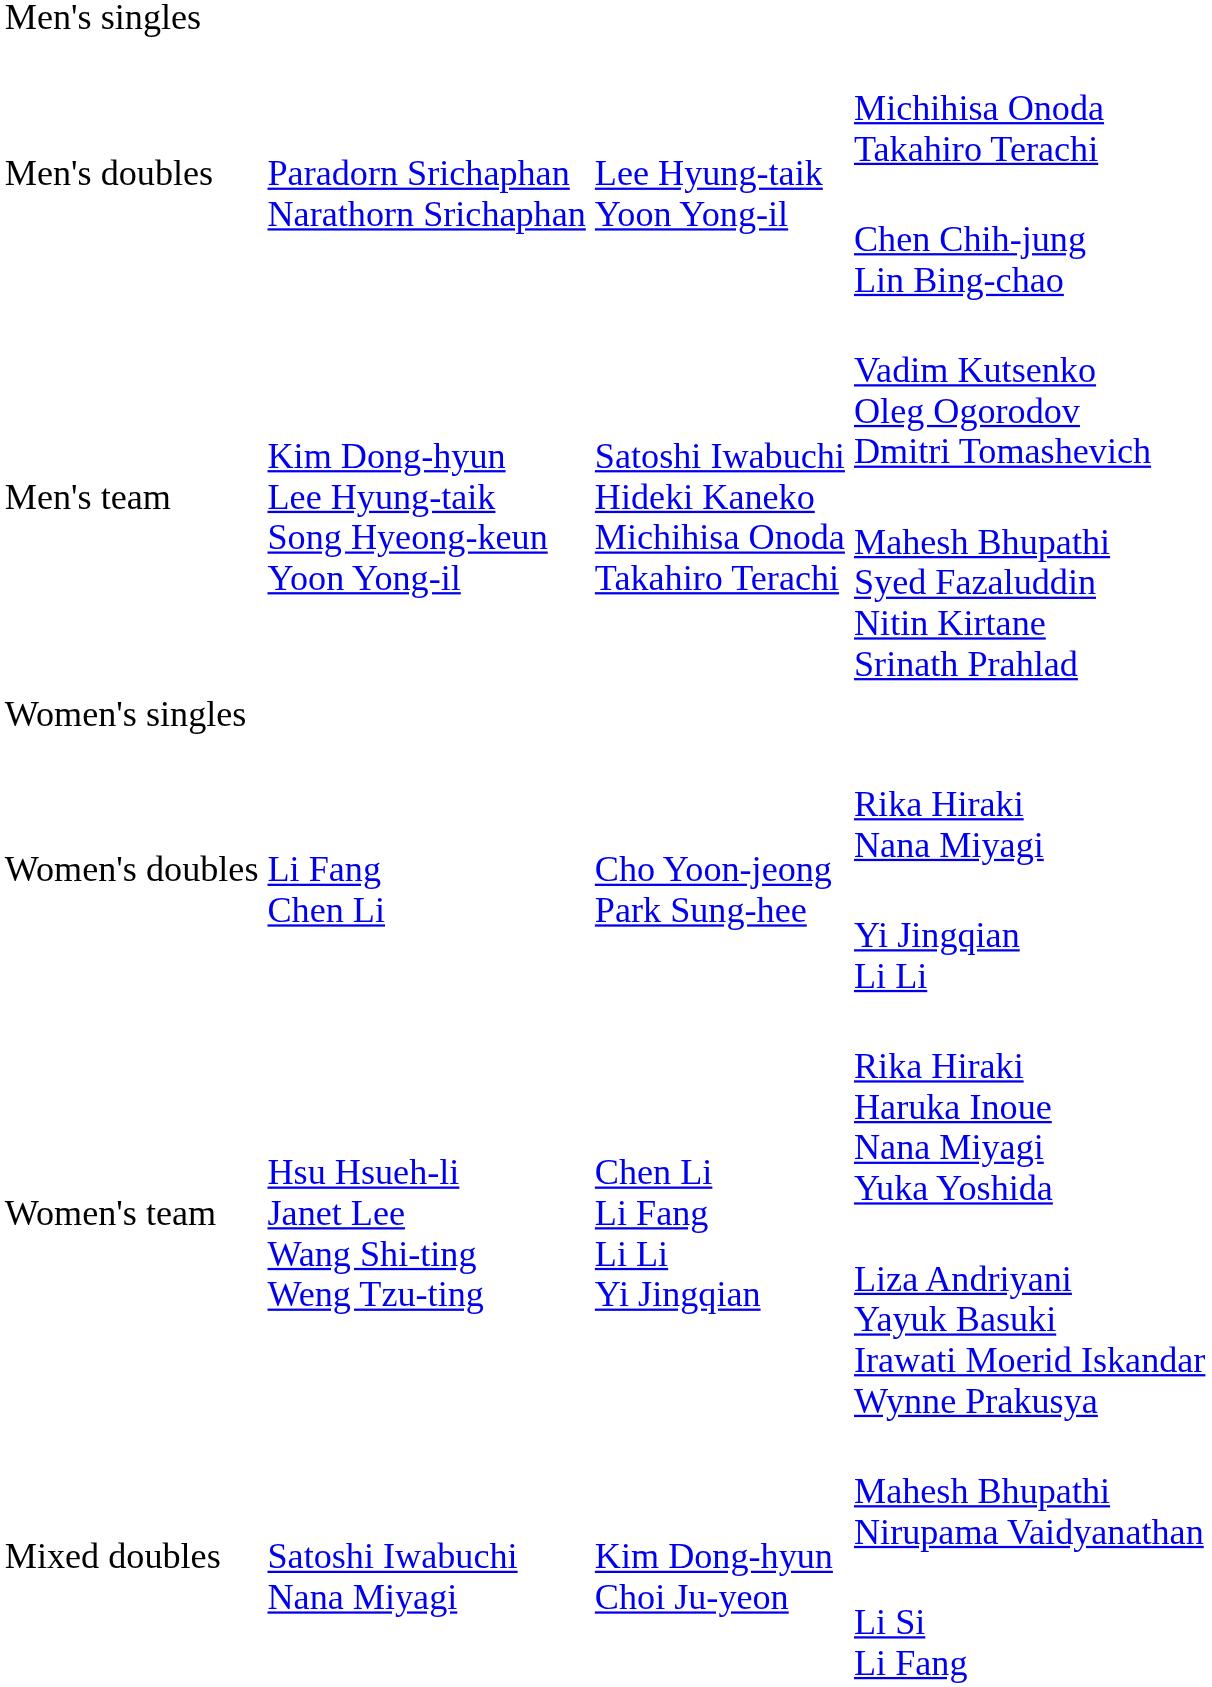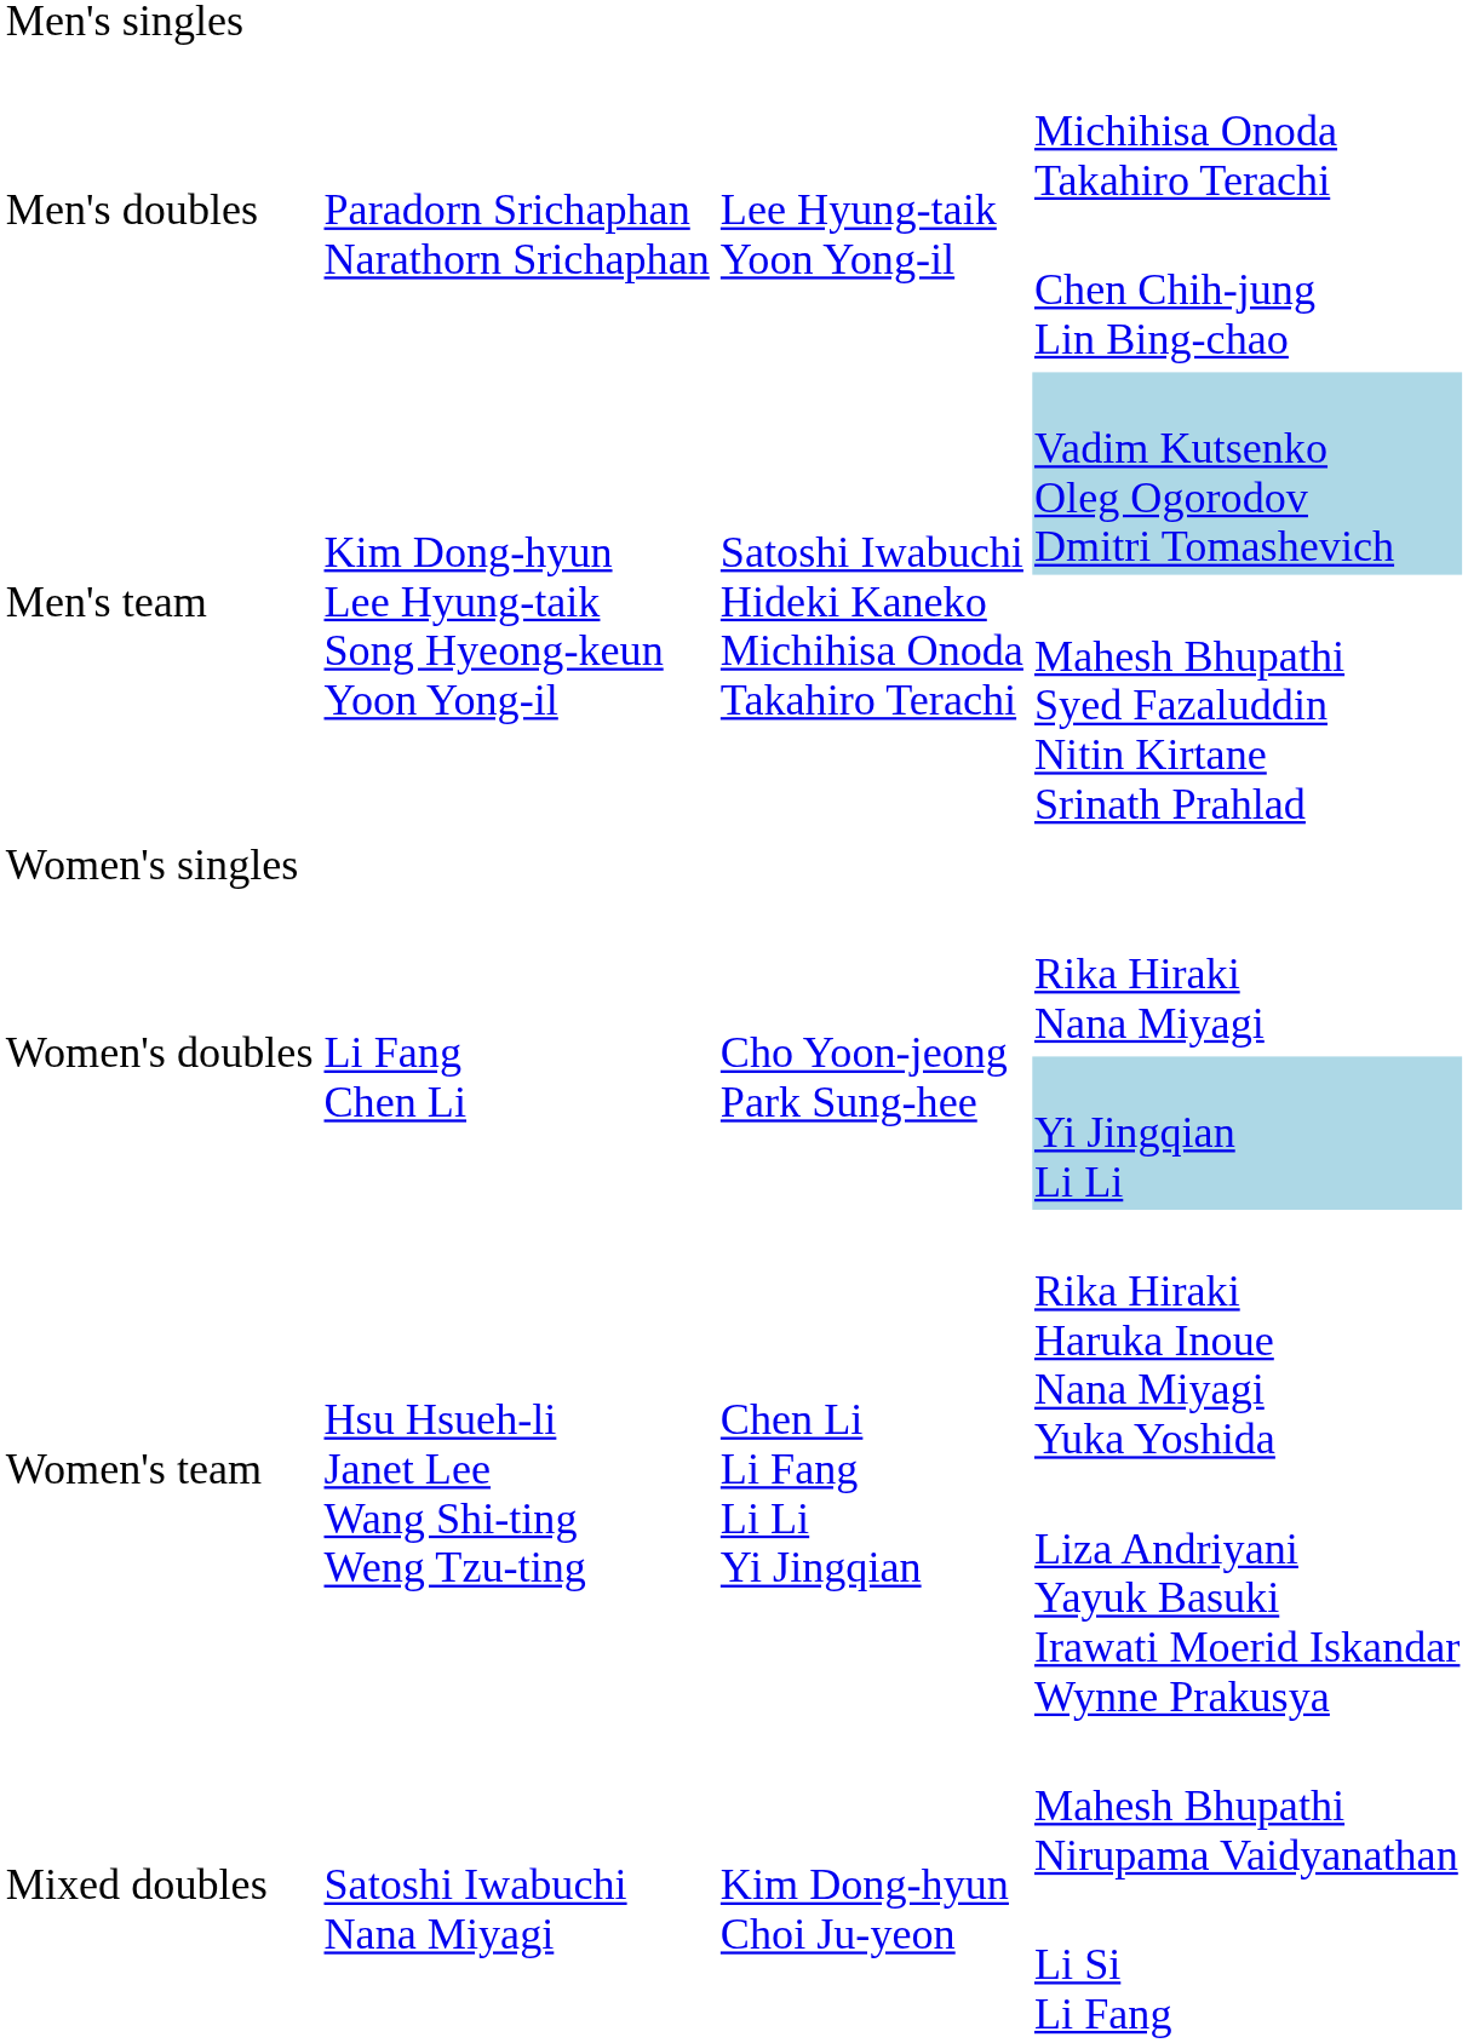Vadim Kutsenko Oleg Ogorodov Dmitri Tomashevich | column 4: no background -> lightblue background
Yi Jingqian Li Li | column 4: no background -> lightblue background
